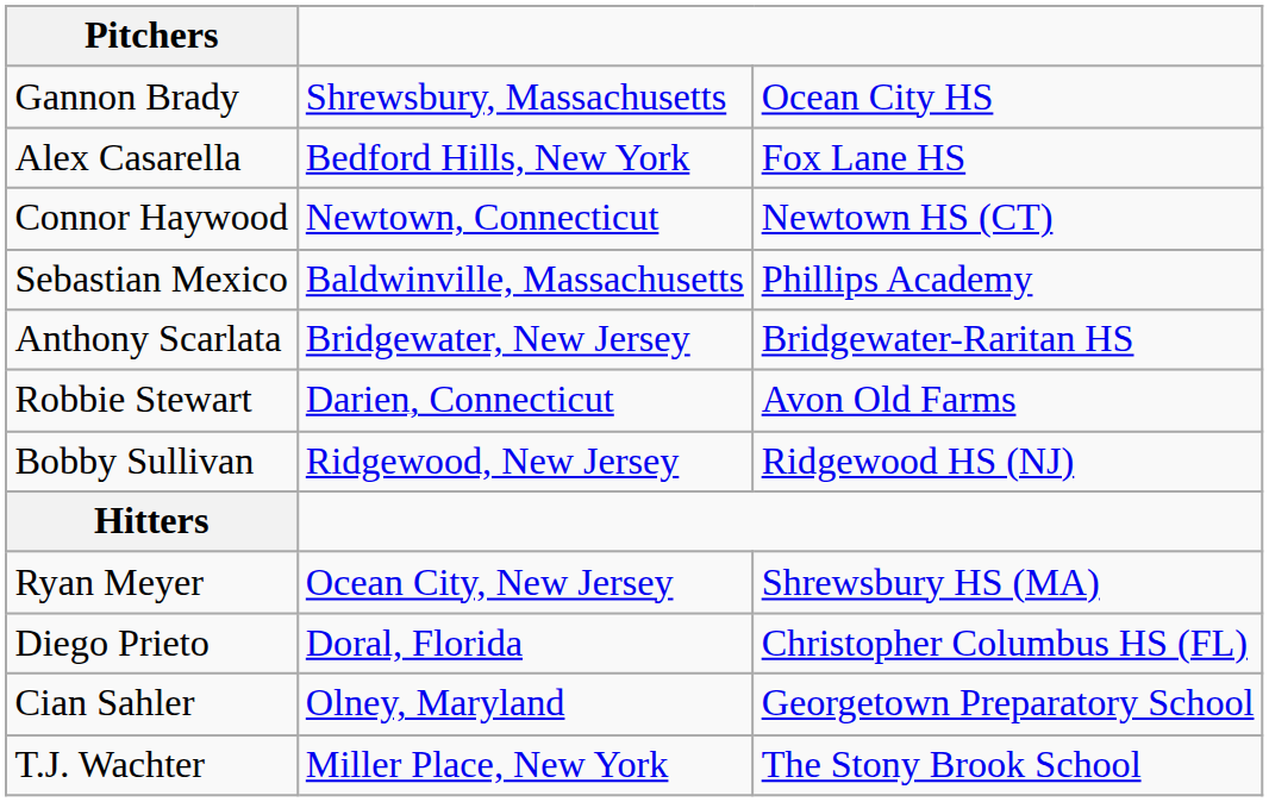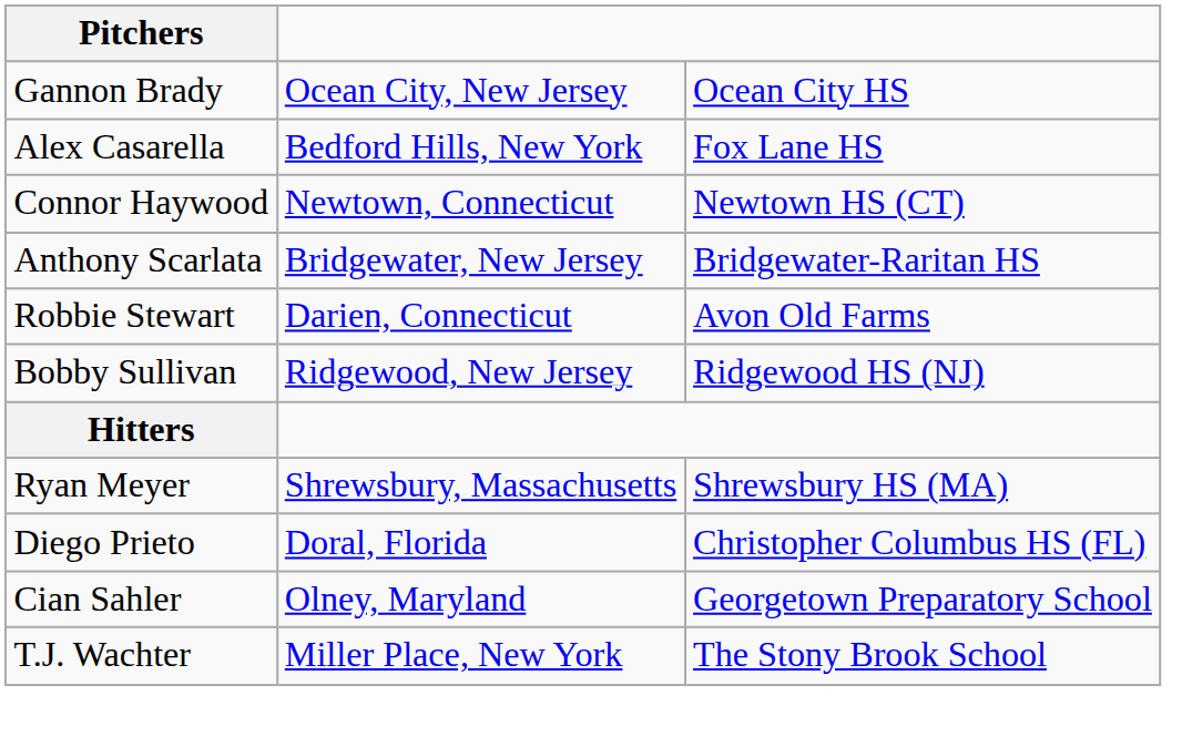Gannon Brady | column 2: Shrewsbury, Massachusetts -> Ocean City, New Jersey
- row: Sebastian Mexico | Baldwinville, Massachusetts | Phillips Academy
Ryan Meyer | column 2: Ocean City, New Jersey -> Shrewsbury, Massachusetts
